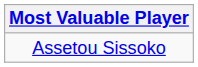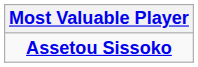row 2 | column 1: normal -> bold
